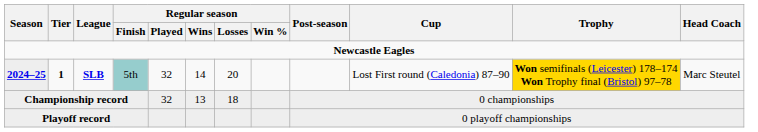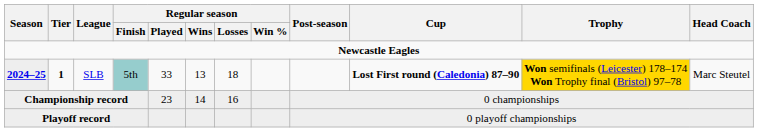2024–25 | League: bold -> normal
2024–25 | Regular season / Played: 32 -> 33
2024–25 | Regular season / Wins: 14 -> 13
2024–25 | Regular season / Losses: 20 -> 18
2024–25 | Cup: normal -> bold
Championship record | Regular season / Played: 32 -> 23
Championship record | Regular season / Wins: 13 -> 14
Championship record | Regular season / Losses: 18 -> 16
